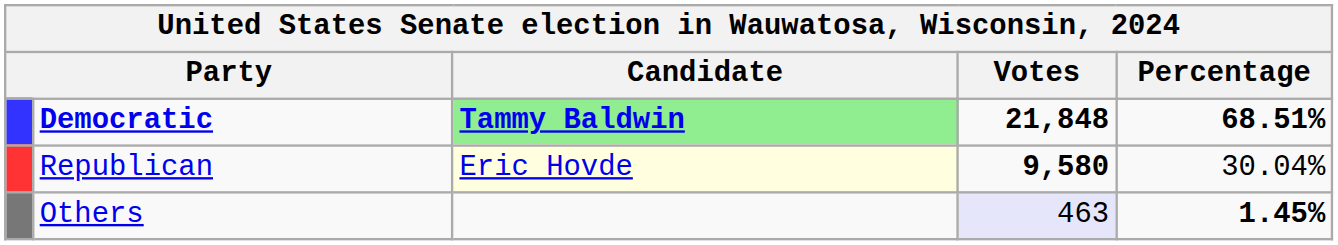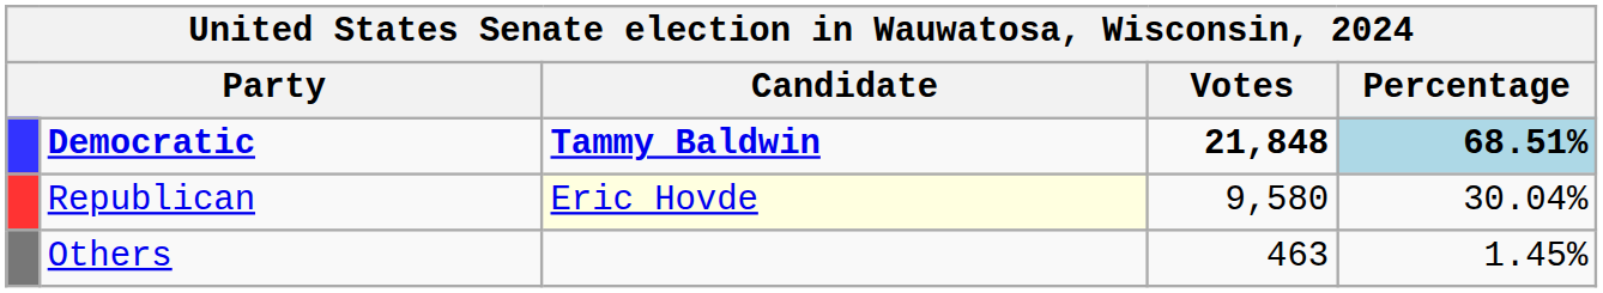Democratic | Candidate: lightgreen background -> no background
Democratic | Percentage: no background -> lightblue background
Republican | Votes: bold -> normal
Others | Votes: lavender background -> no background
Others | Percentage: bold -> normal
